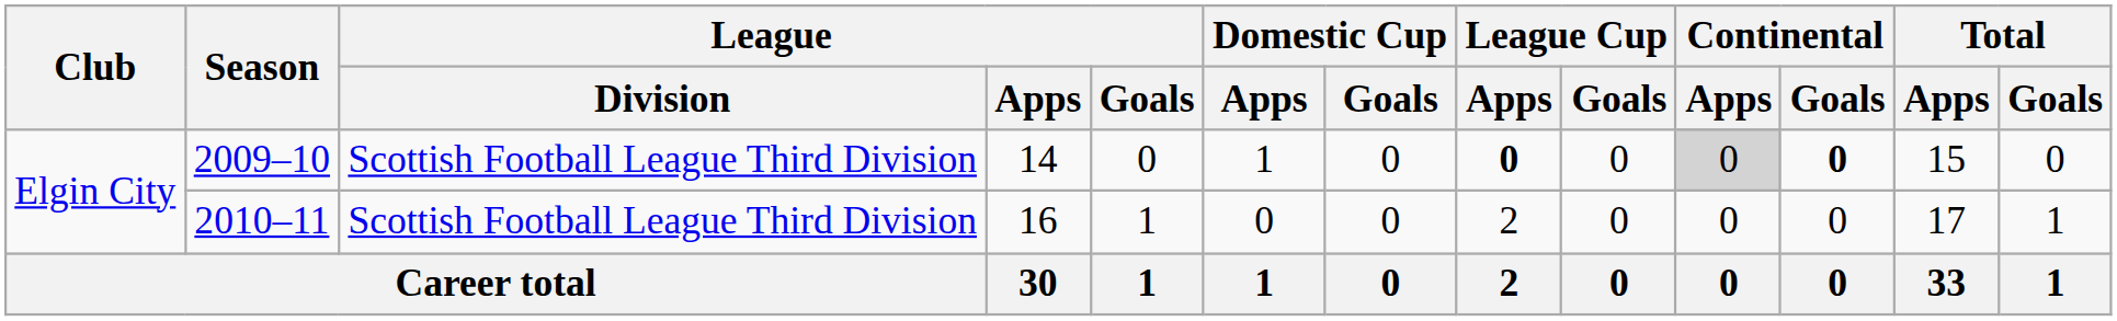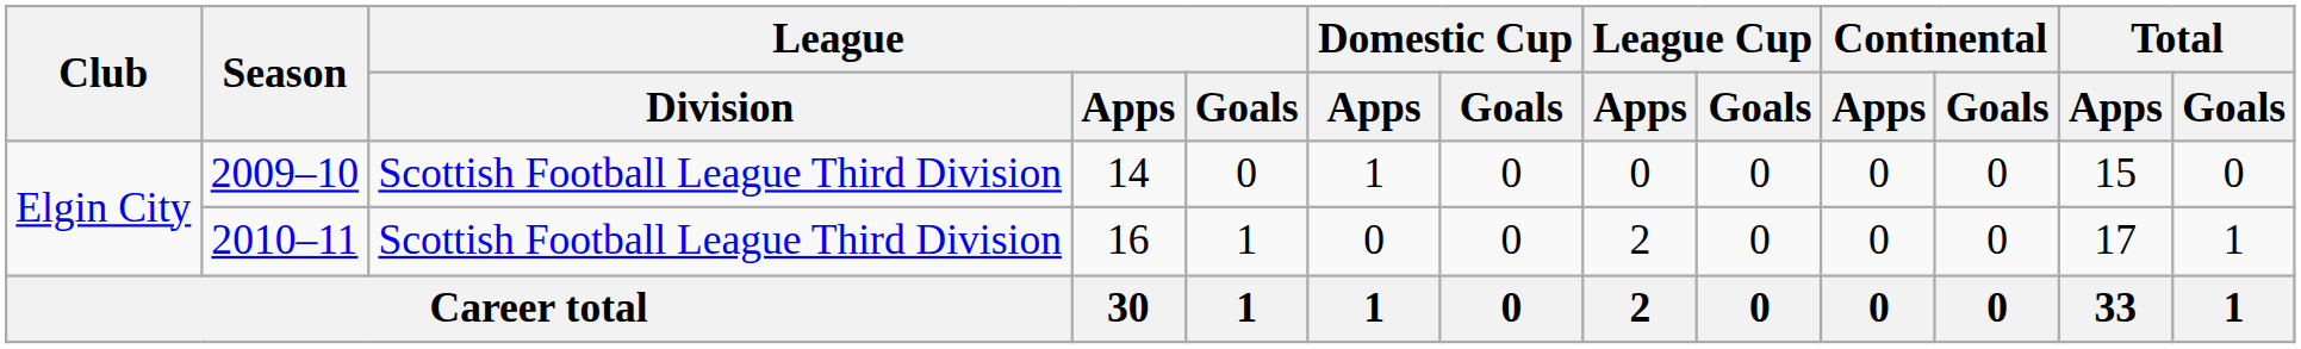2009–10 | League Cup / Apps: bold -> normal
2009–10 | Continental / Apps: lightgrey background -> no background
2009–10 | Continental / Goals: bold -> normal
